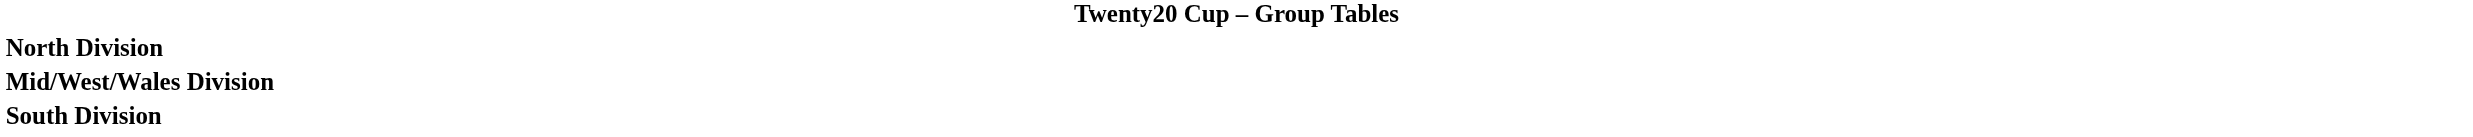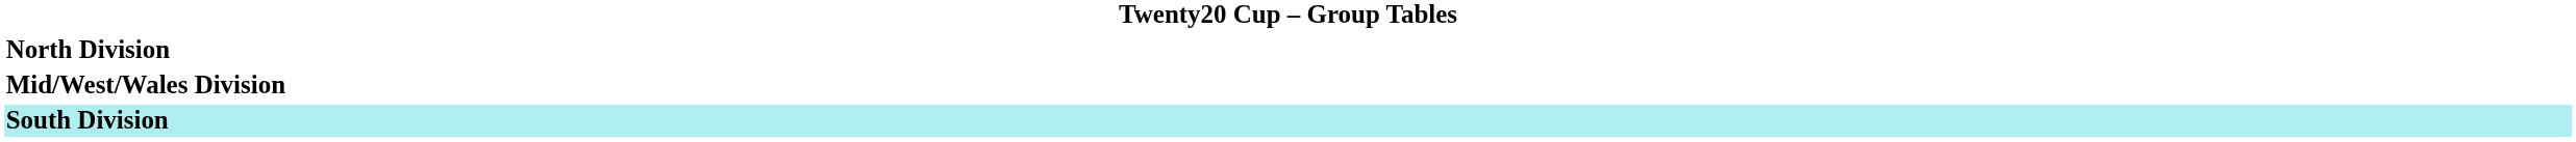row 4 | column 1: no background -> paleturquoise background
